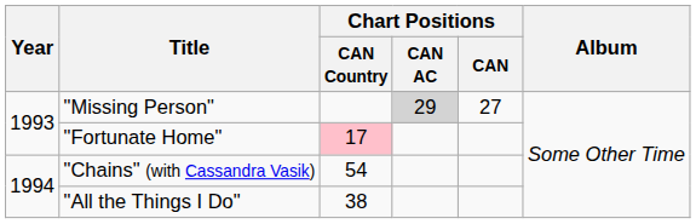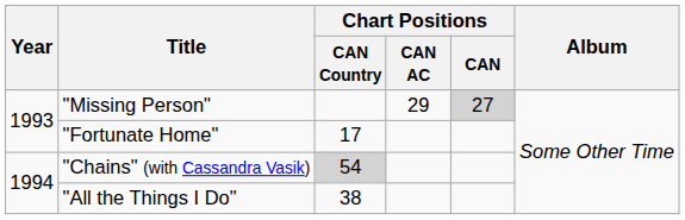"Missing Person" | Chart Positions / CAN AC: lightgrey background -> no background
"Missing Person" | Chart Positions / CAN: no background -> lightgrey background
"Fortunate Home" | Chart Positions / CAN Country: pink background -> no background
"Chains" (with Cassandra Vasik) | Chart Positions / CAN Country: no background -> lightgrey background
